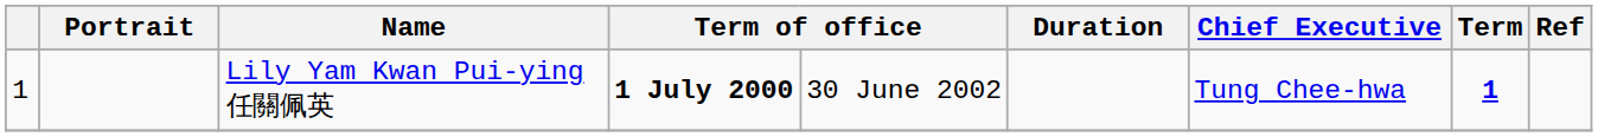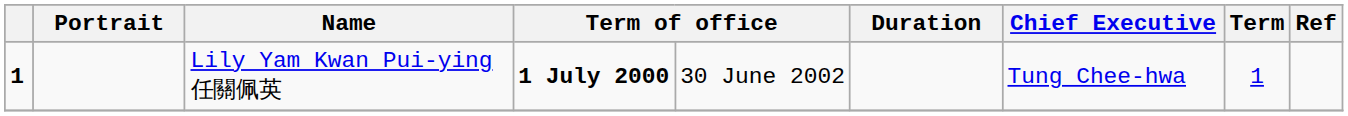Lily Yam Kwan Pui-ying 任關佩英 | column 1: normal -> bold
Lily Yam Kwan Pui-ying 任關佩英 | Term: bold -> normal
